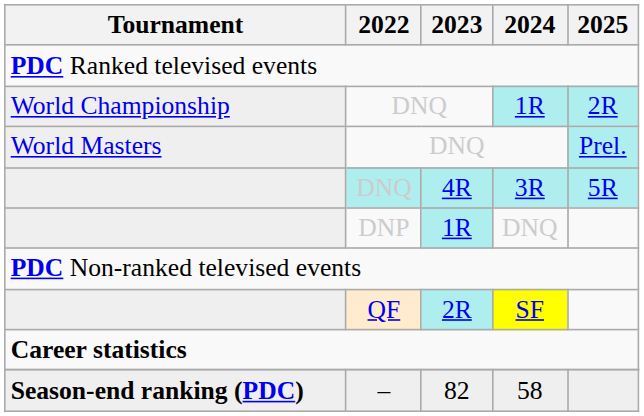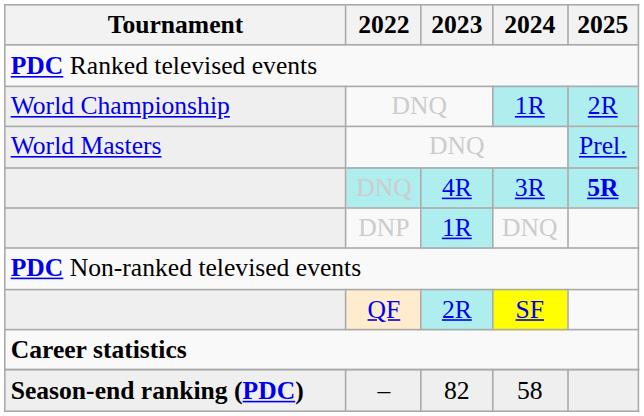4R | 2025: normal -> bold
